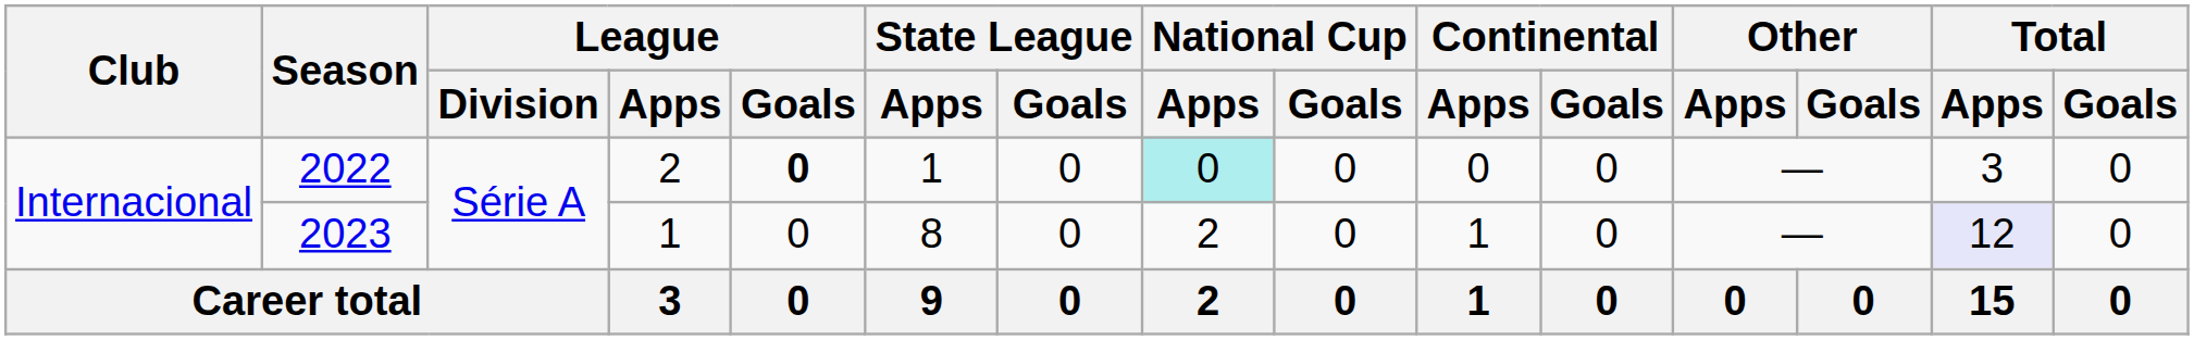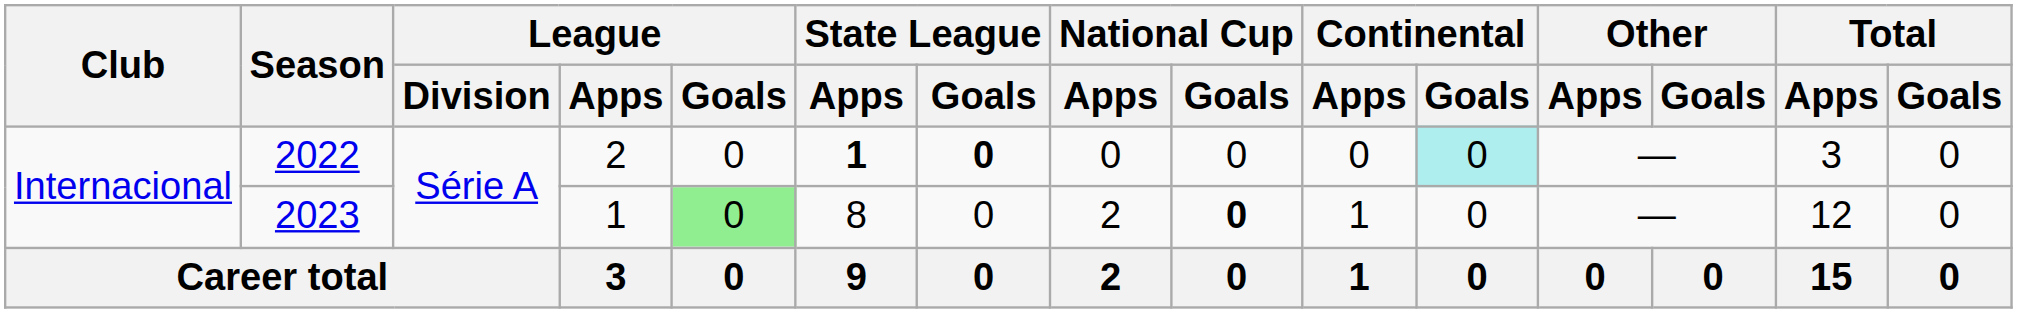2022 | League / Goals: bold -> normal
2022 | State League / Apps: normal -> bold
2022 | State League / Goals: normal -> bold
2022 | National Cup / Apps: paleturquoise background -> no background
2022 | Continental / Goals: no background -> paleturquoise background
2023 | League / Goals: no background -> lightgreen background
2023 | National Cup / Goals: normal -> bold
2023 | Total / Apps: lavender background -> no background
